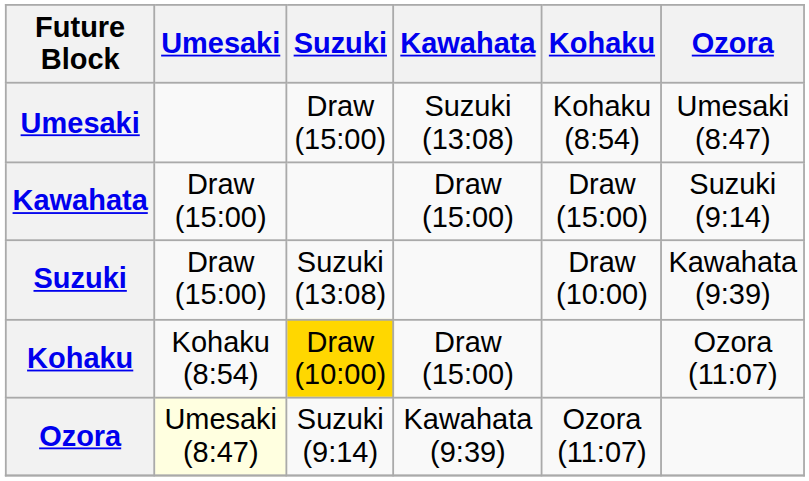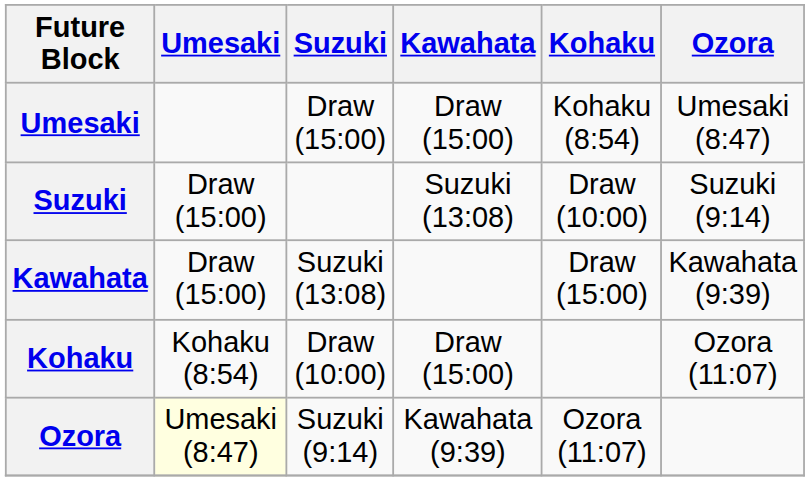row 2 | Kawahata: Suzuki (13:08) -> Draw (15:00)
row 3 | Future Block: Kawahata -> Suzuki
row 3 | Kawahata: Draw (15:00) -> Suzuki (13:08)
row 3 | Kohaku: Draw (15:00) -> Draw (10:00)
row 4 | Future Block: Suzuki -> Kawahata
row 4 | Kohaku: Draw (10:00) -> Draw (15:00)
row 5 | Suzuki: gold background -> no background
